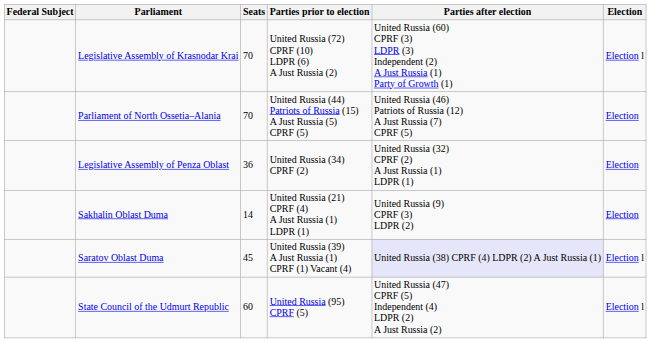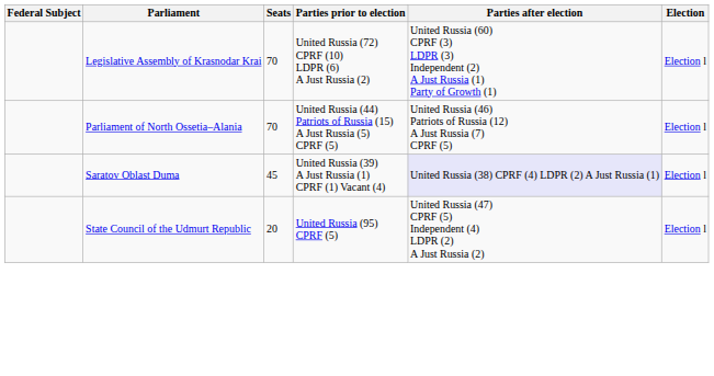Parliament of North Ossetia–Alania | Election: Election -> Election l
- row: Legislative Assembly of Penza Oblast | 36 | United Russia (34) CPRF (2) | United Russia (32) CPRF (2) A Just Russia (1) LDPR (1) | Election
- row: Sakhalin Oblast Duma | 14 | United Russia (21) CPRF (4) A Just Russia (1) LDPR (1) | United Russia (9) CPRF (3) LDPR (2) | Election
State Council of the Udmurt Republic | Seats: 60 -> 20
